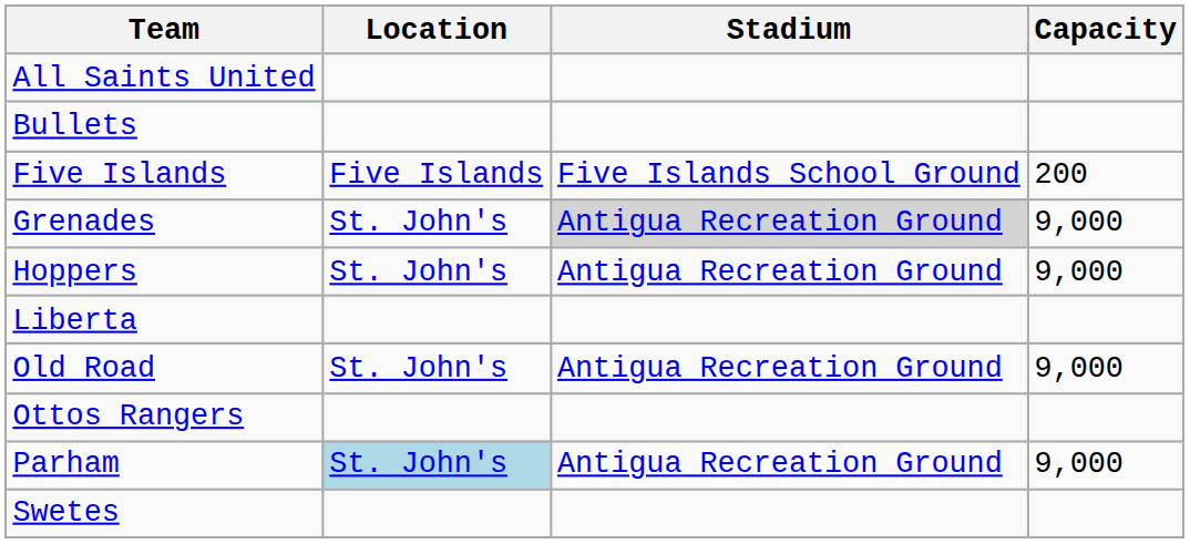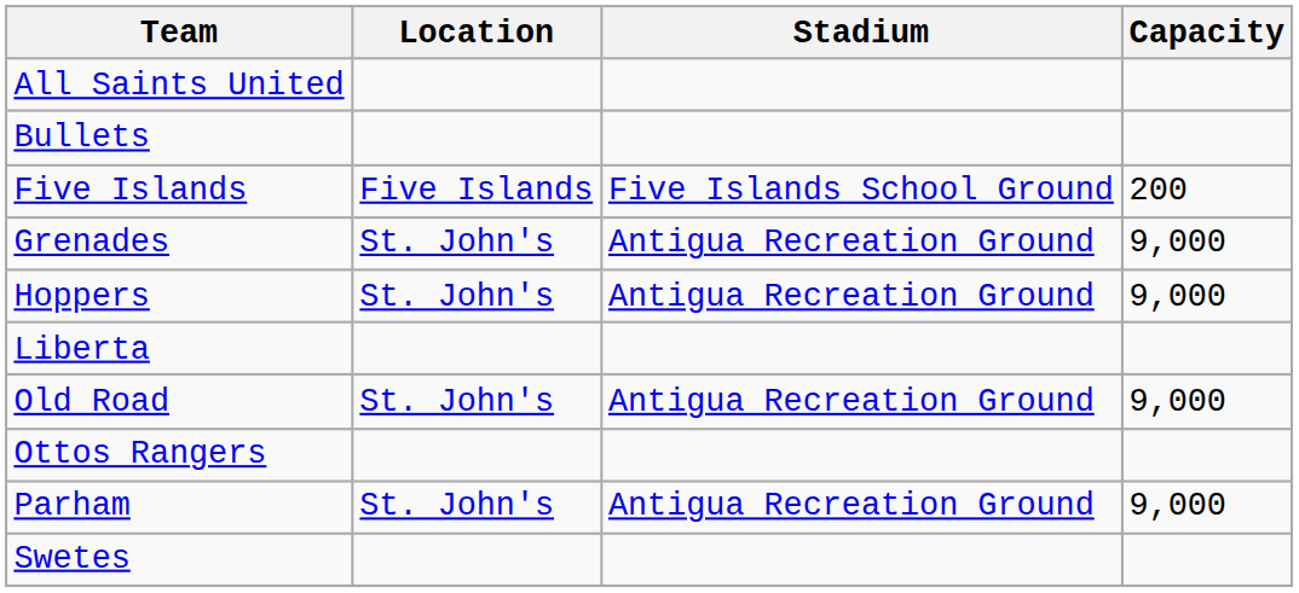Grenades | Stadium: lightgrey background -> no background
Parham | Location: lightblue background -> no background
